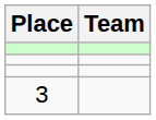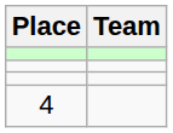row 5 | Place: 3 -> 4
